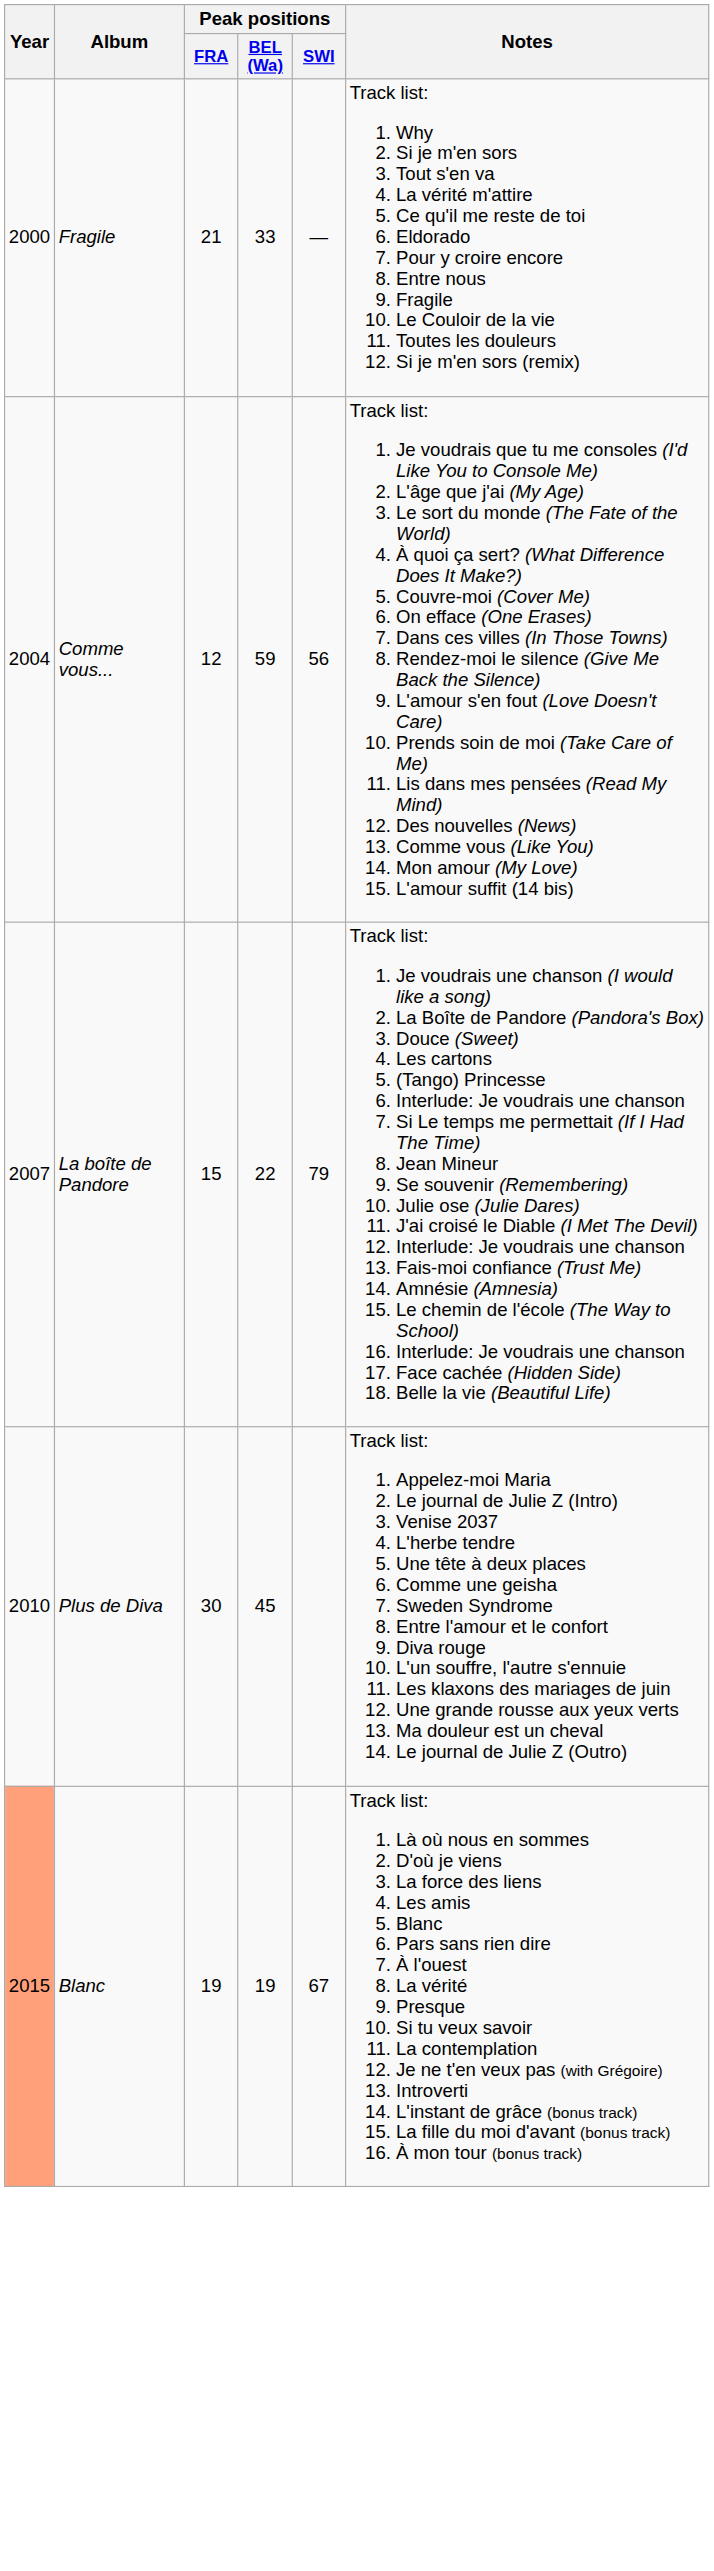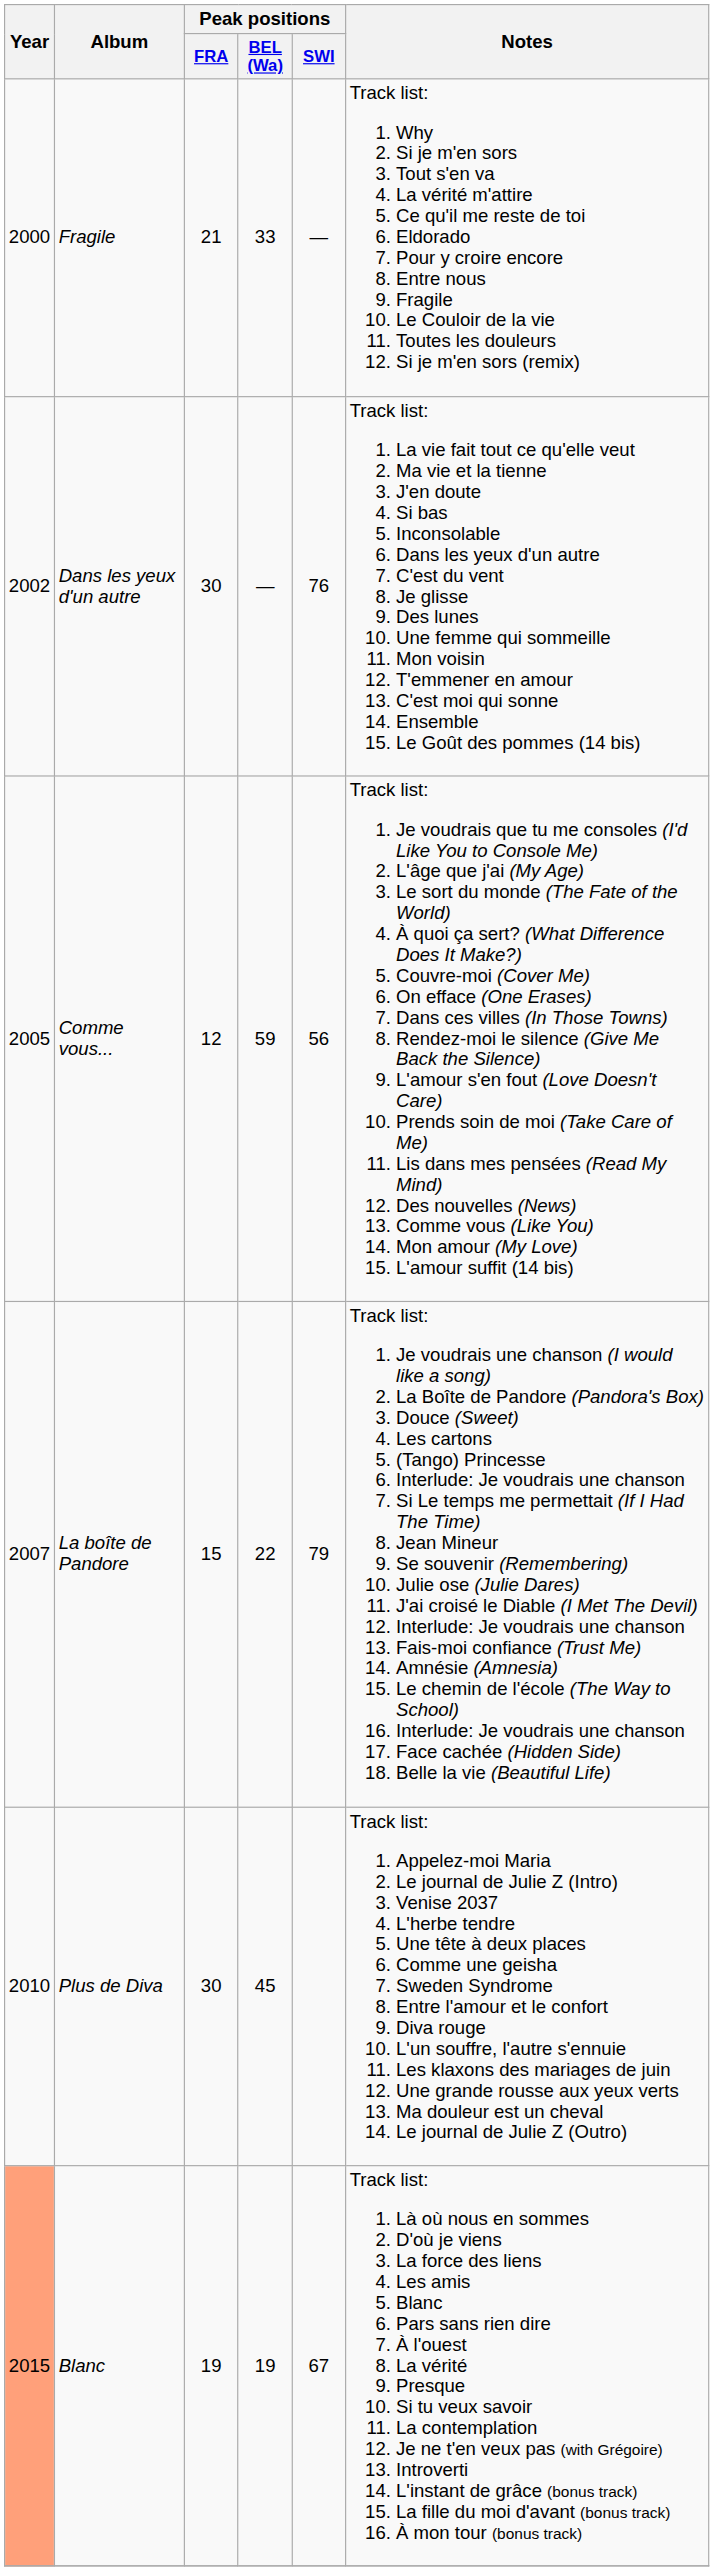+ row: 2002 | Dans les yeux d'un autre | 30 | — | 76 | Track list: La vie fait tout ce qu'elle veut Ma vie et la tienne J'en doute Si bas Inconsolable Dans les yeux d'un autre C'est du vent Je glisse Des lunes Une femme qui sommeille Mon voisin T'emmener en amour C'est moi qui sonne Ensemble Le Goût des pommes (14 bis)
Comme vous... | Year: 2004 -> 2005
